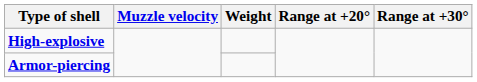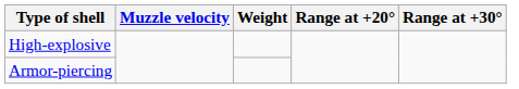High-explosive | Type of shell: bold -> normal
Armor-piercing | Type of shell: bold -> normal
